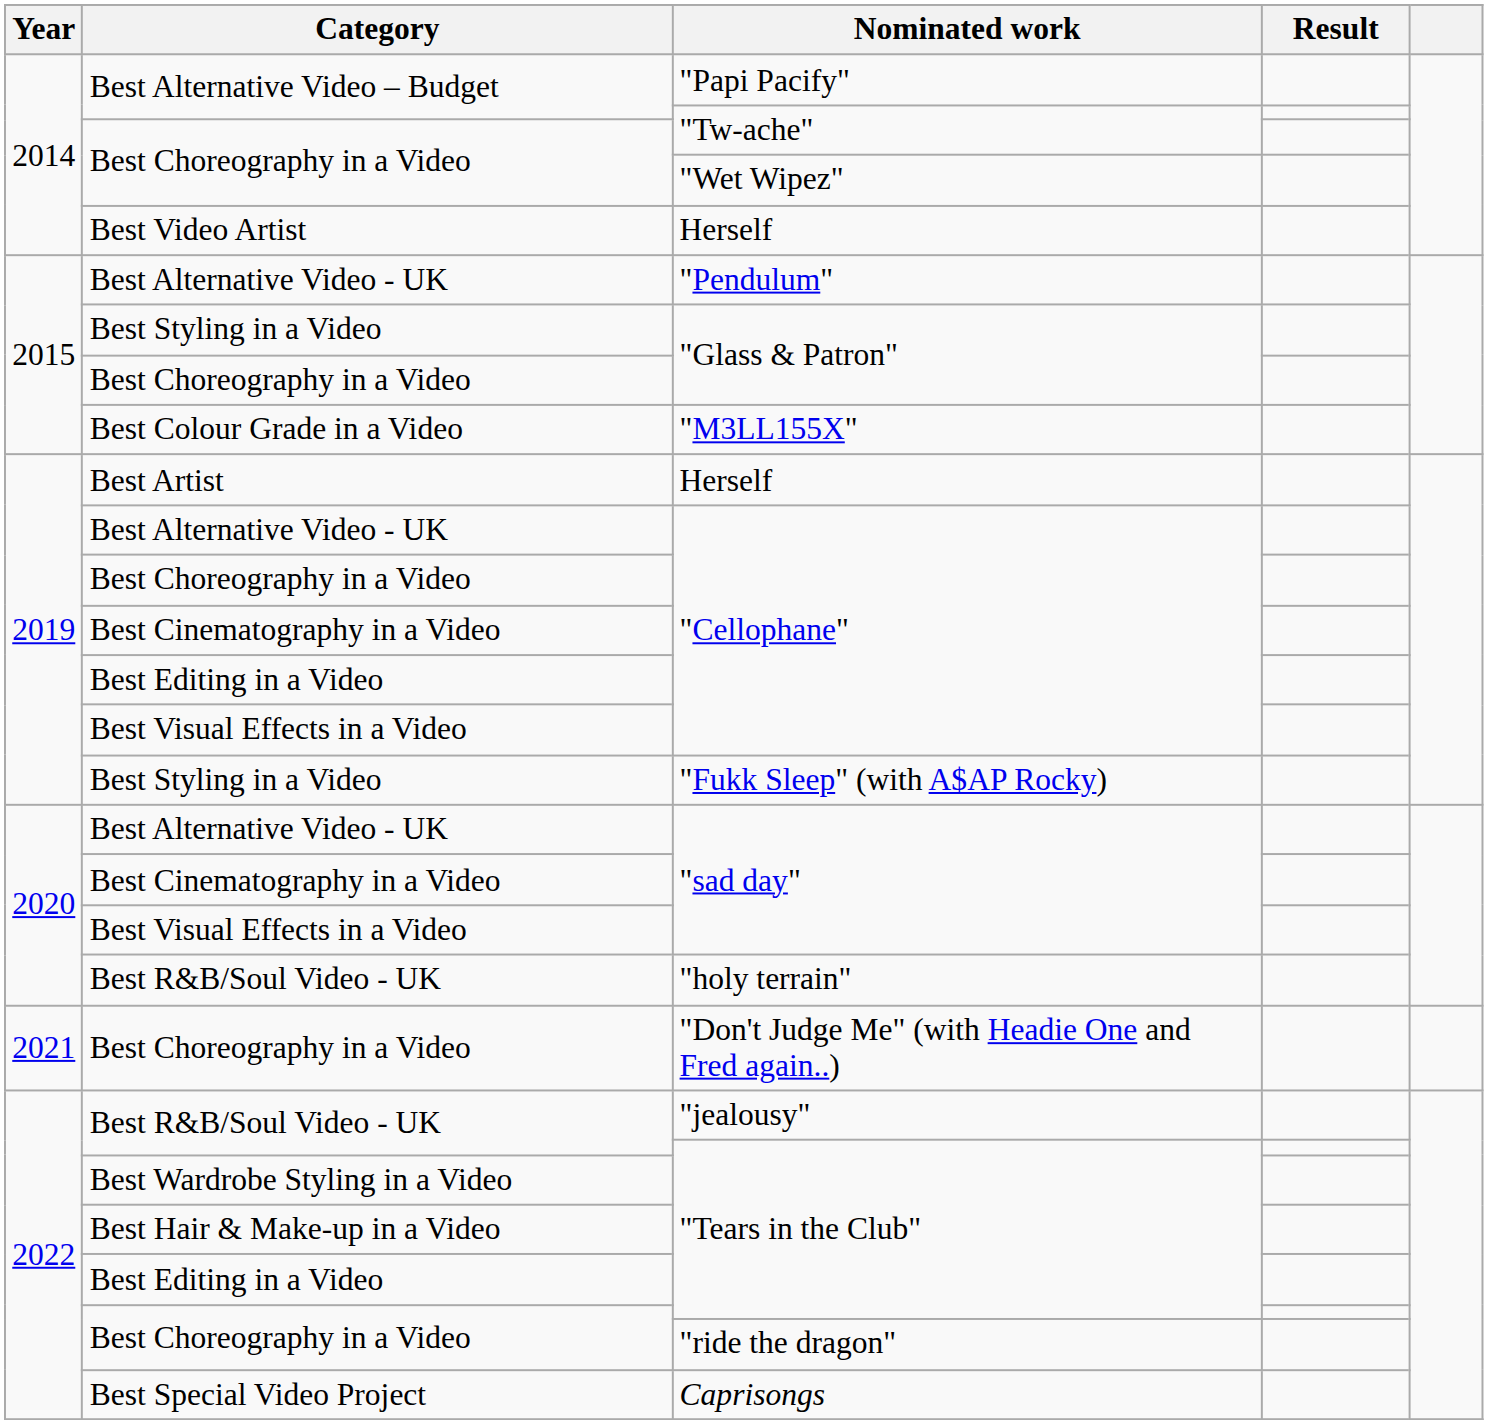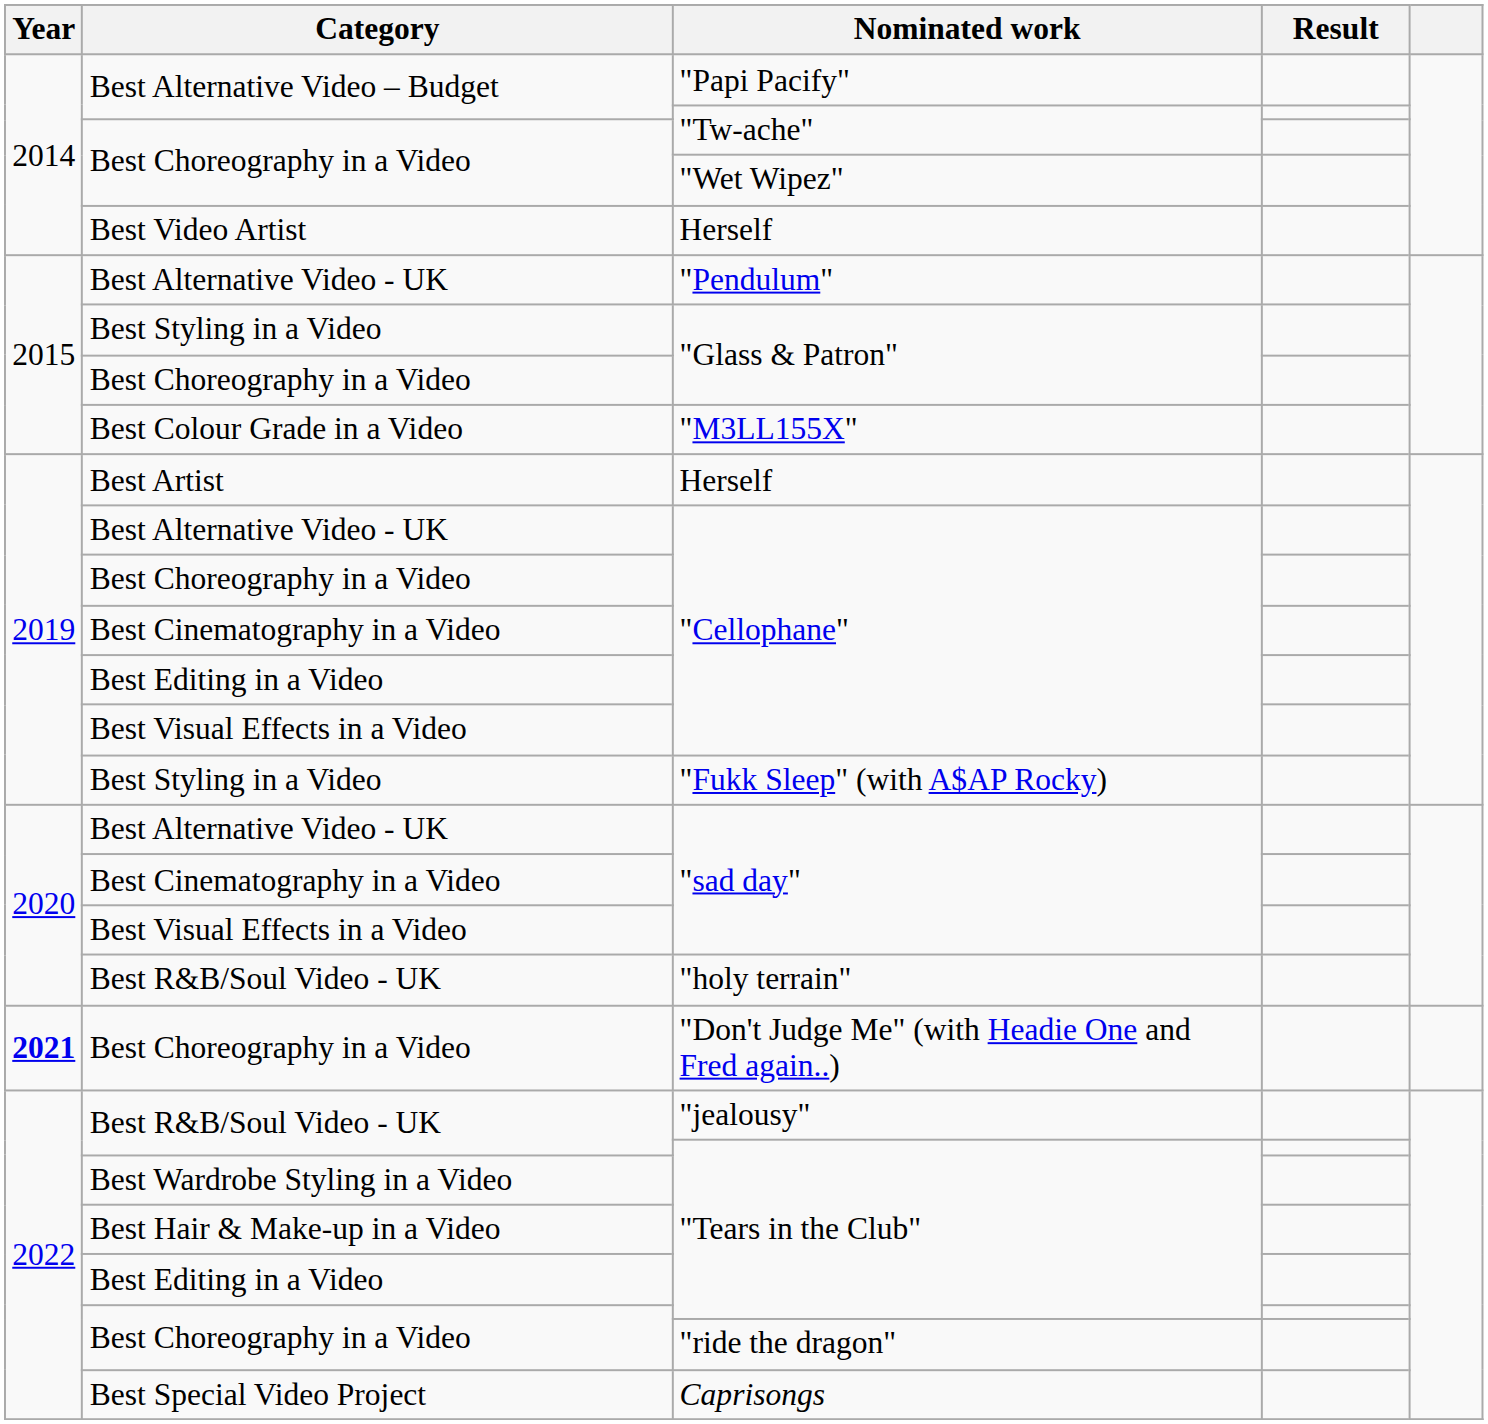"Don't Judge Me" (with Headie One and Fred again..) | Year: normal -> bold
